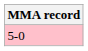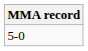row 2 | column 1: pink background -> no background
